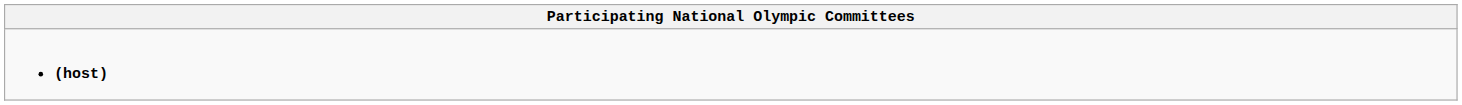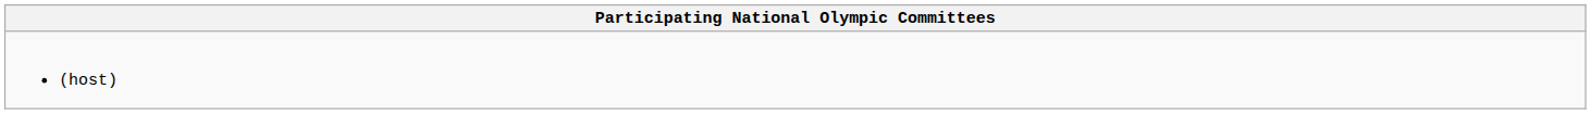row 2 | column 1: bold -> normal
